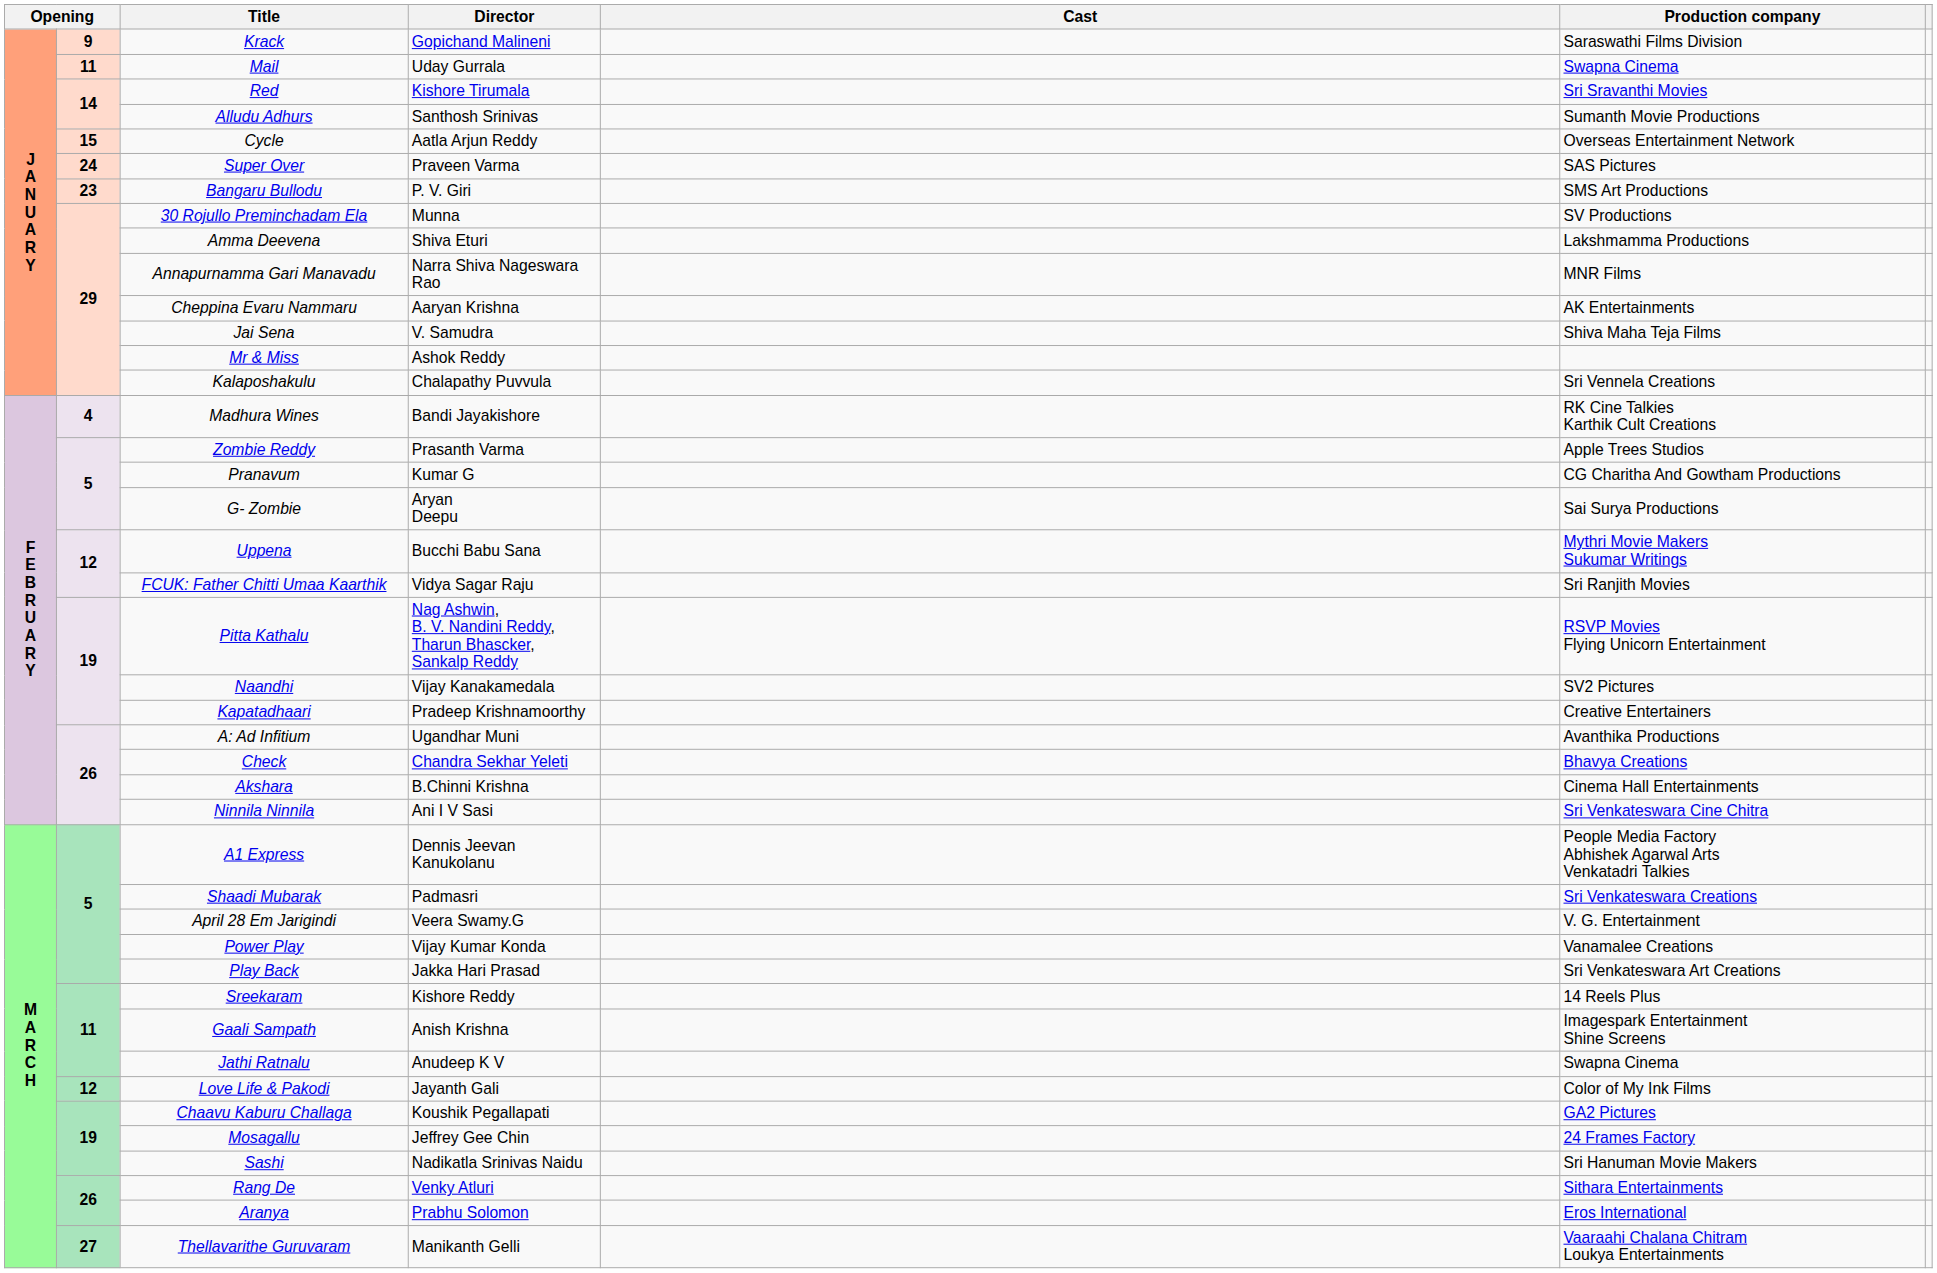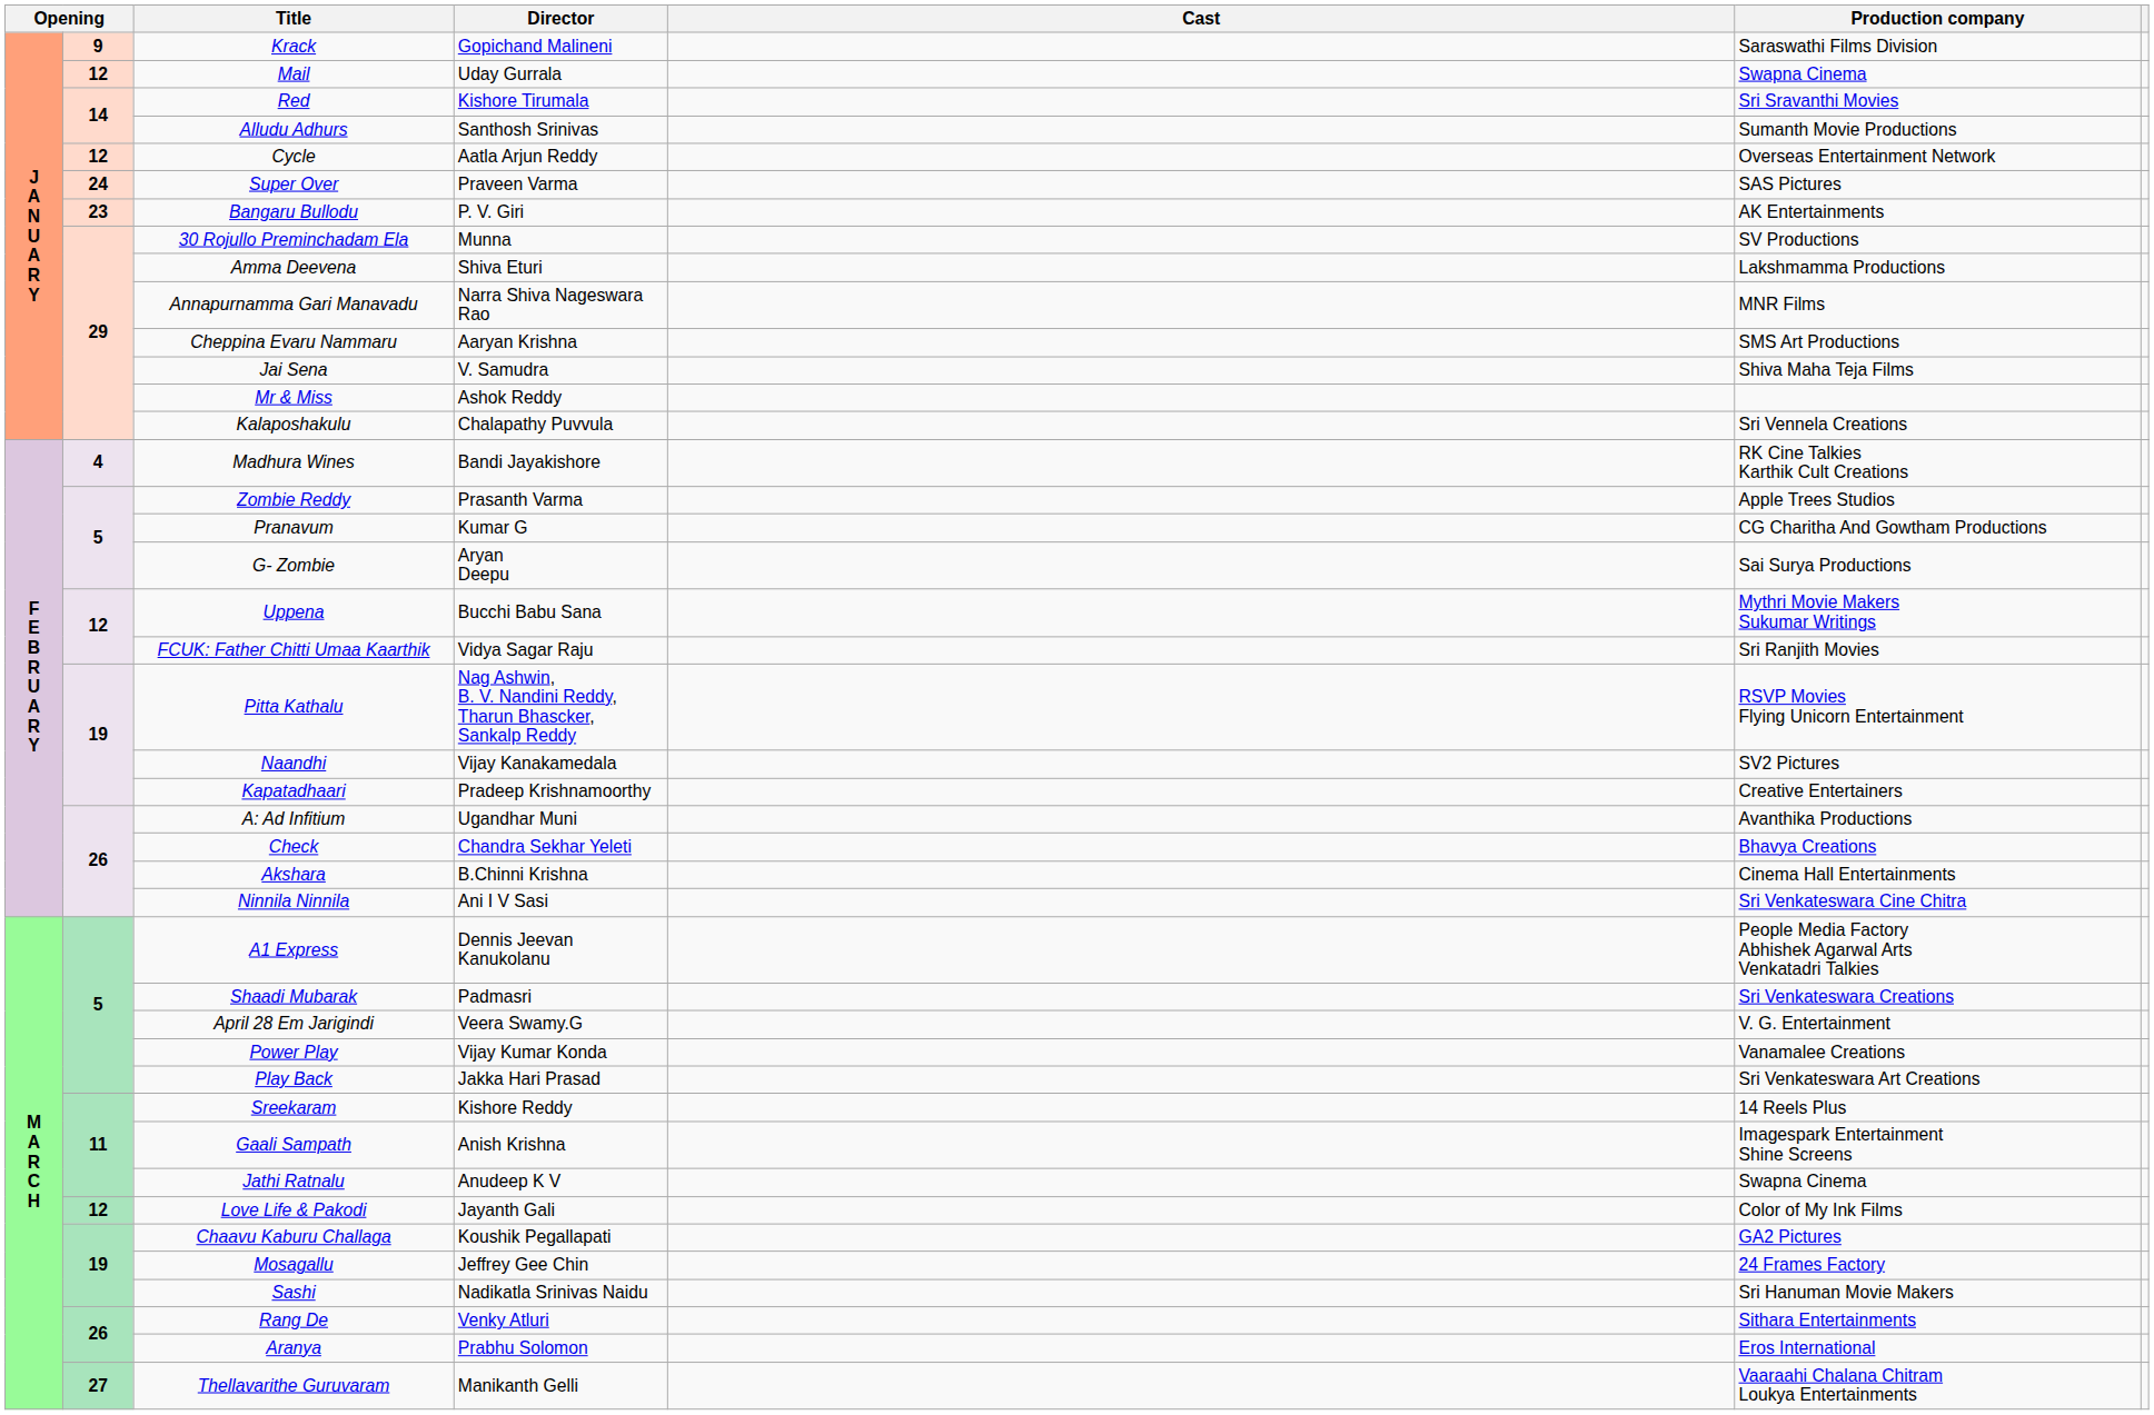Mail | column 2: 11 -> 12
Cycle | column 2: 15 -> 12
Bangaru Bullodu | Production company: SMS Art Productions -> AK Entertainments
Cheppina Evaru Nammaru | Production company: AK Entertainments -> SMS Art Productions
